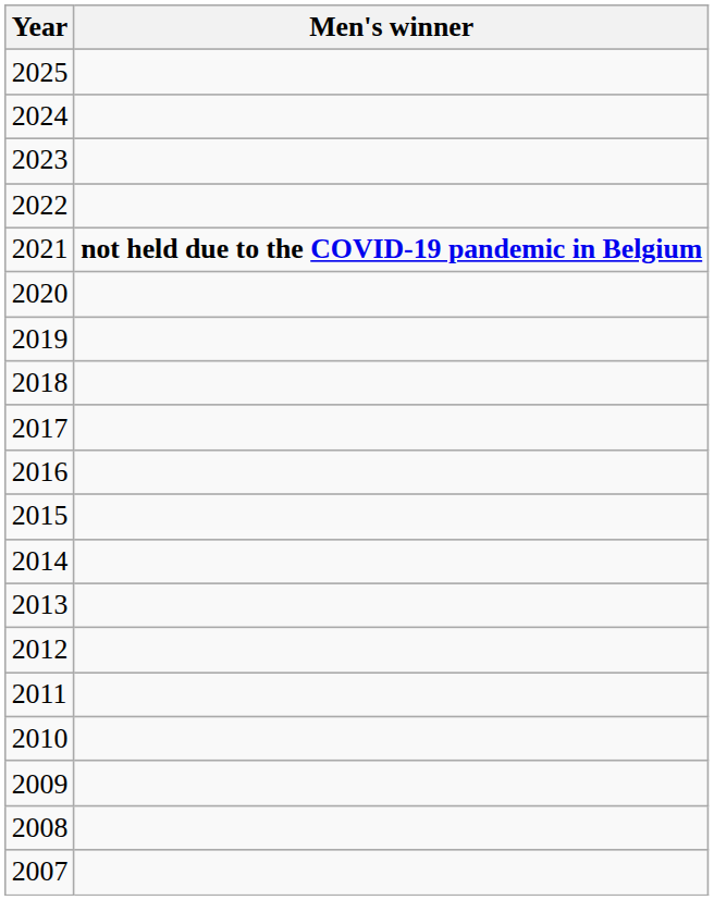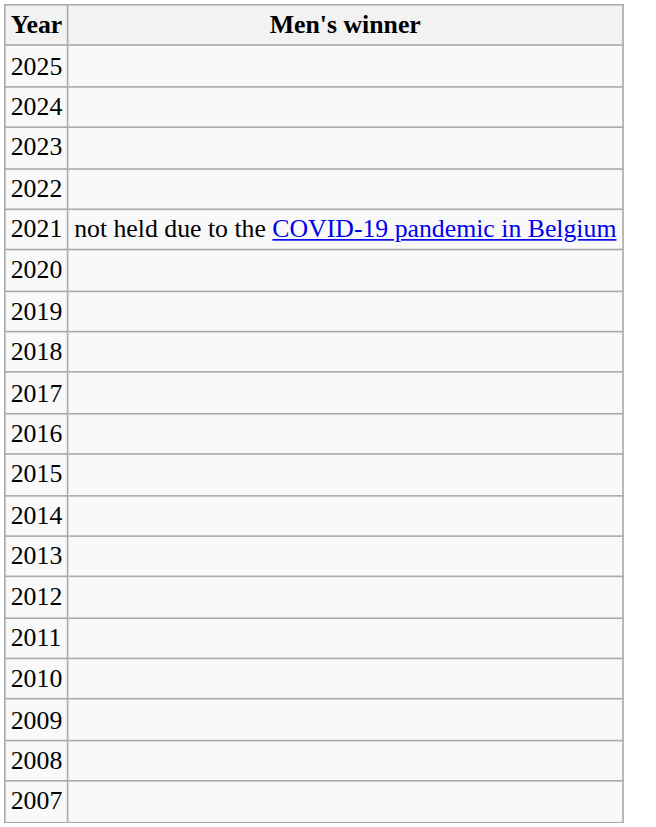2021 | Men's winner: bold -> normal
